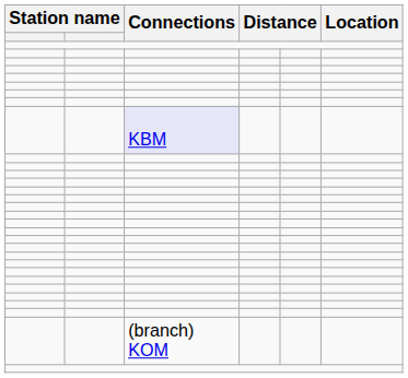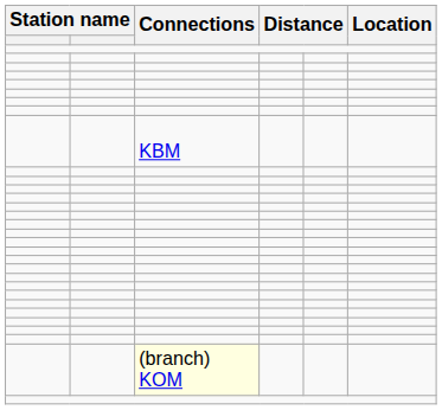KBM | Connections: lavender background -> no background
(branch) KOM | Connections: no background -> lightyellow background
